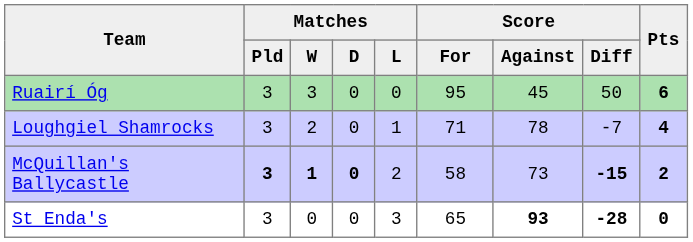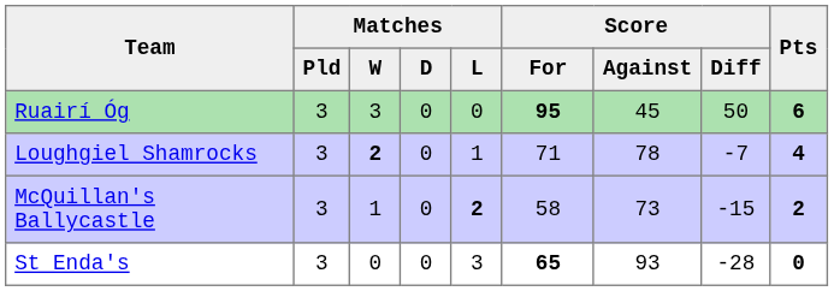Ruairí Óg | Score / For: normal -> bold
Loughgiel Shamrocks | Matches / W: normal -> bold
McQuillan's Ballycastle | Matches / Pld: bold -> normal
McQuillan's Ballycastle | Matches / W: bold -> normal
McQuillan's Ballycastle | Matches / D: bold -> normal
McQuillan's Ballycastle | Matches / L: normal -> bold
McQuillan's Ballycastle | Score / Diff: bold -> normal
St Enda's | Score / For: normal -> bold
St Enda's | Score / Against: bold -> normal
St Enda's | Score / Diff: bold -> normal
